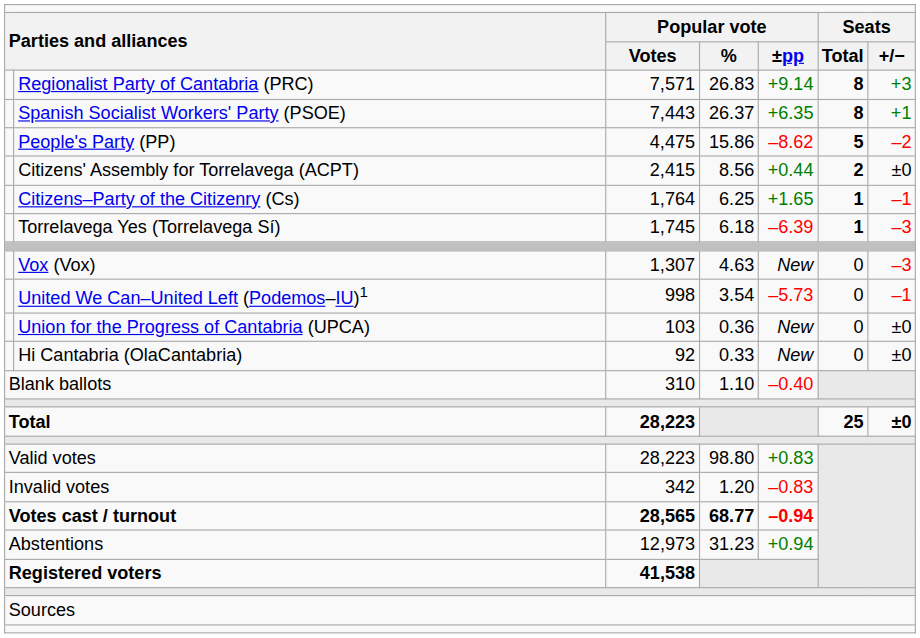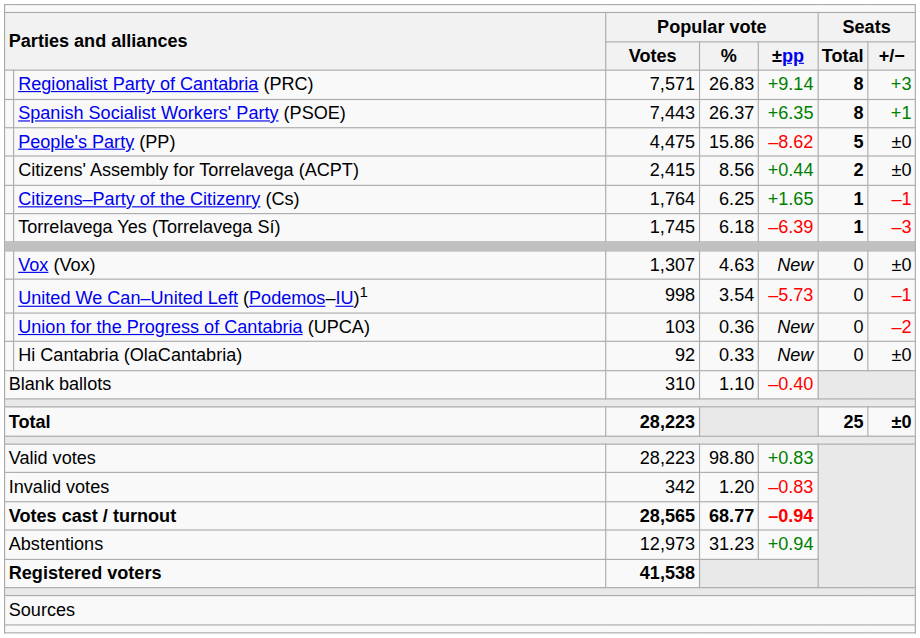People's Party (PP) | column 7: –2 -> ±0
Vox (Vox) | column 7: –3 -> ±0
Union for the Progress of Cantabria (UPCA) | column 7: ±0 -> –2
